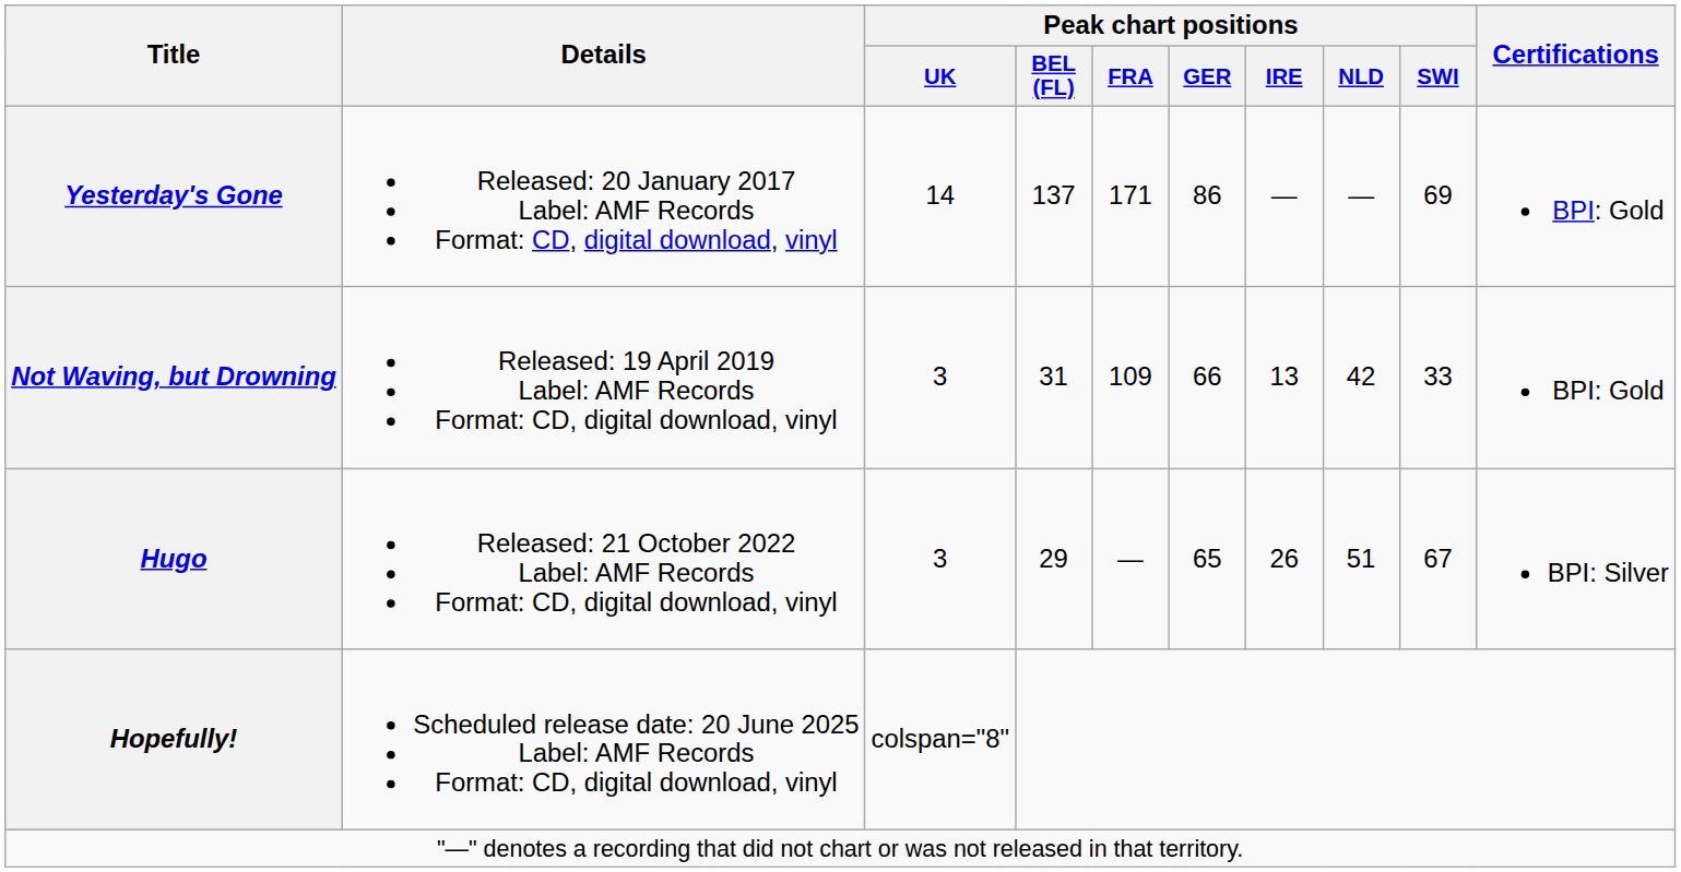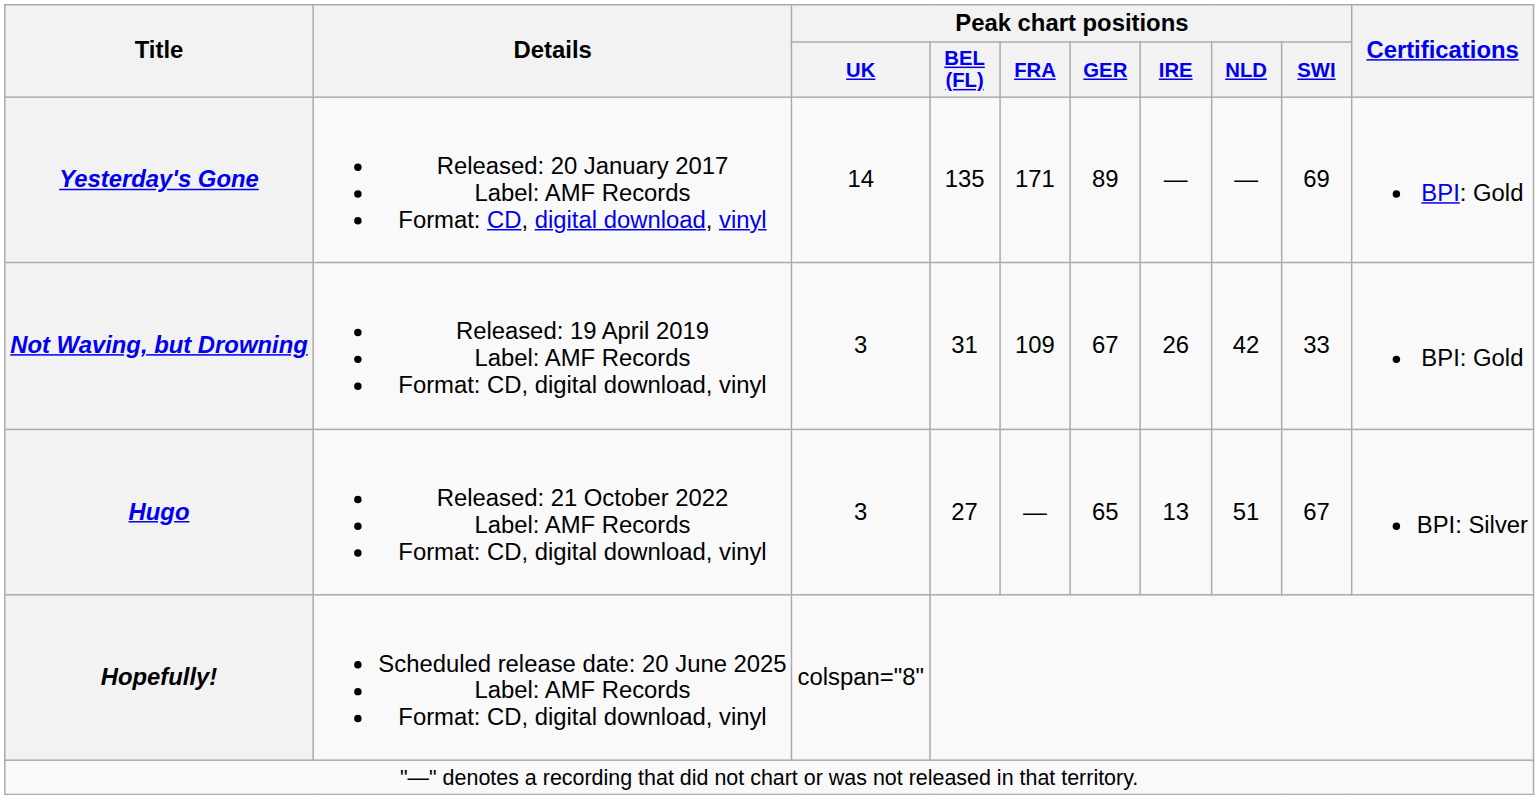Yesterday's Gone | Peak chart positions / BEL (FL): 137 -> 135
Yesterday's Gone | Peak chart positions / GER: 86 -> 89
Not Waving, but Drowning | Peak chart positions / GER: 66 -> 67
Not Waving, but Drowning | Peak chart positions / IRE: 13 -> 26
Hugo | Peak chart positions / BEL (FL): 29 -> 27
Hugo | Peak chart positions / IRE: 26 -> 13
